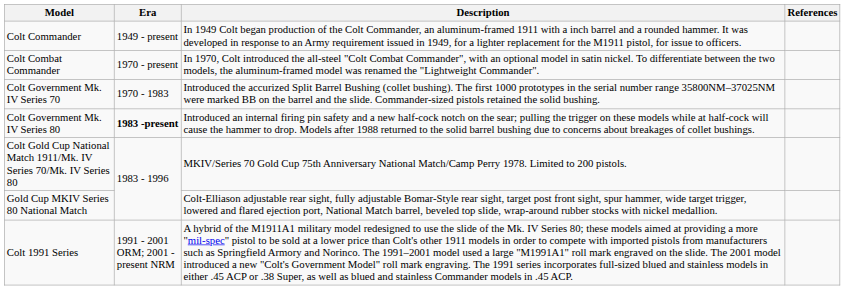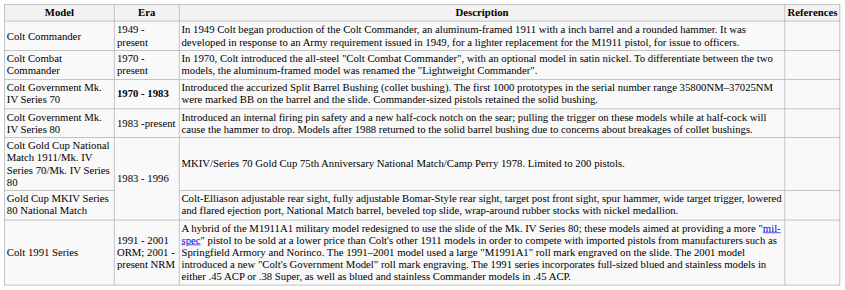Colt Government Mk. IV Series 70 | Era: normal -> bold
Colt Government Mk. IV Series 80 | Era: bold -> normal
